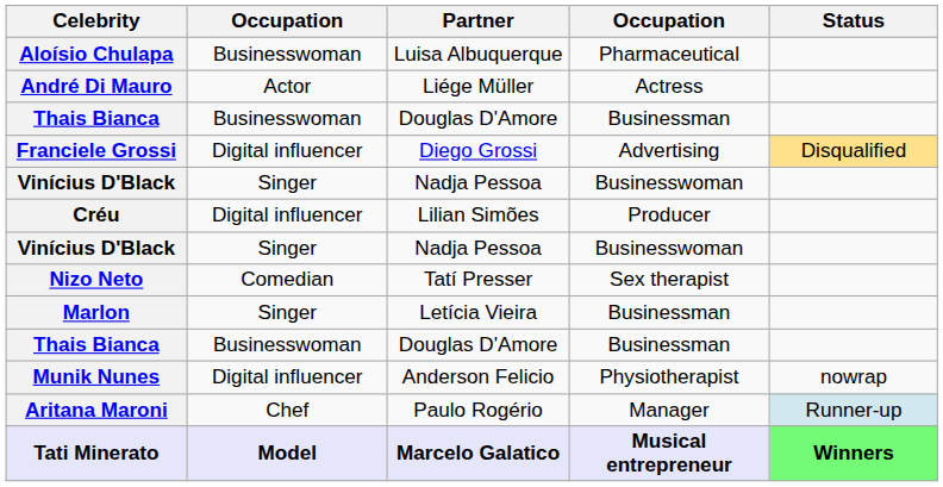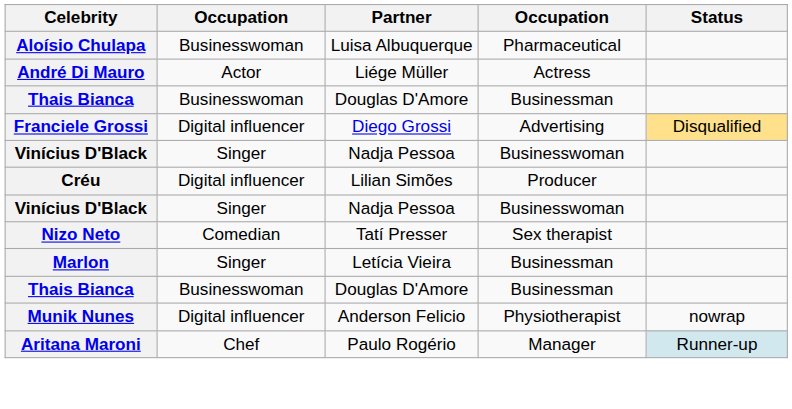- row: Tati Minerato | Model | Marcelo Galatico | Musical entrepreneur | Winners
